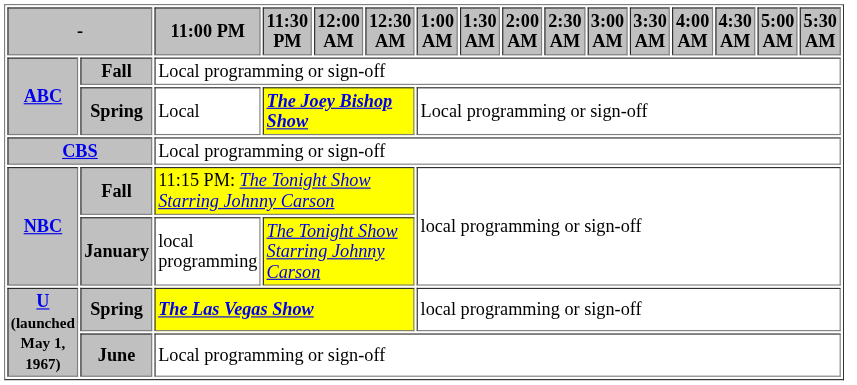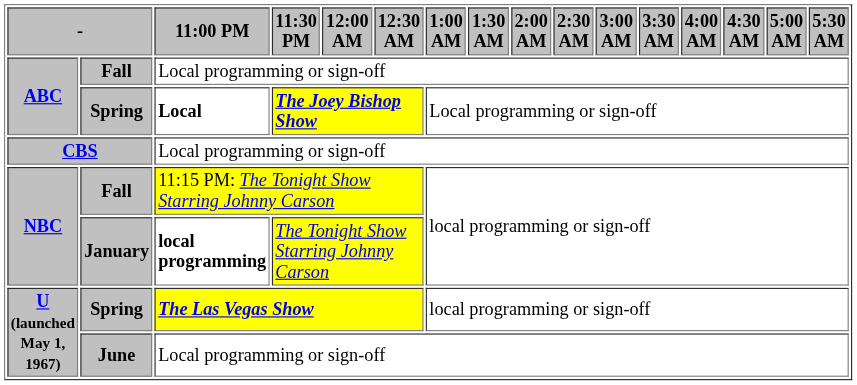Spring / Local | 11:00 PM: normal -> bold
January | 11:00 PM: normal -> bold
